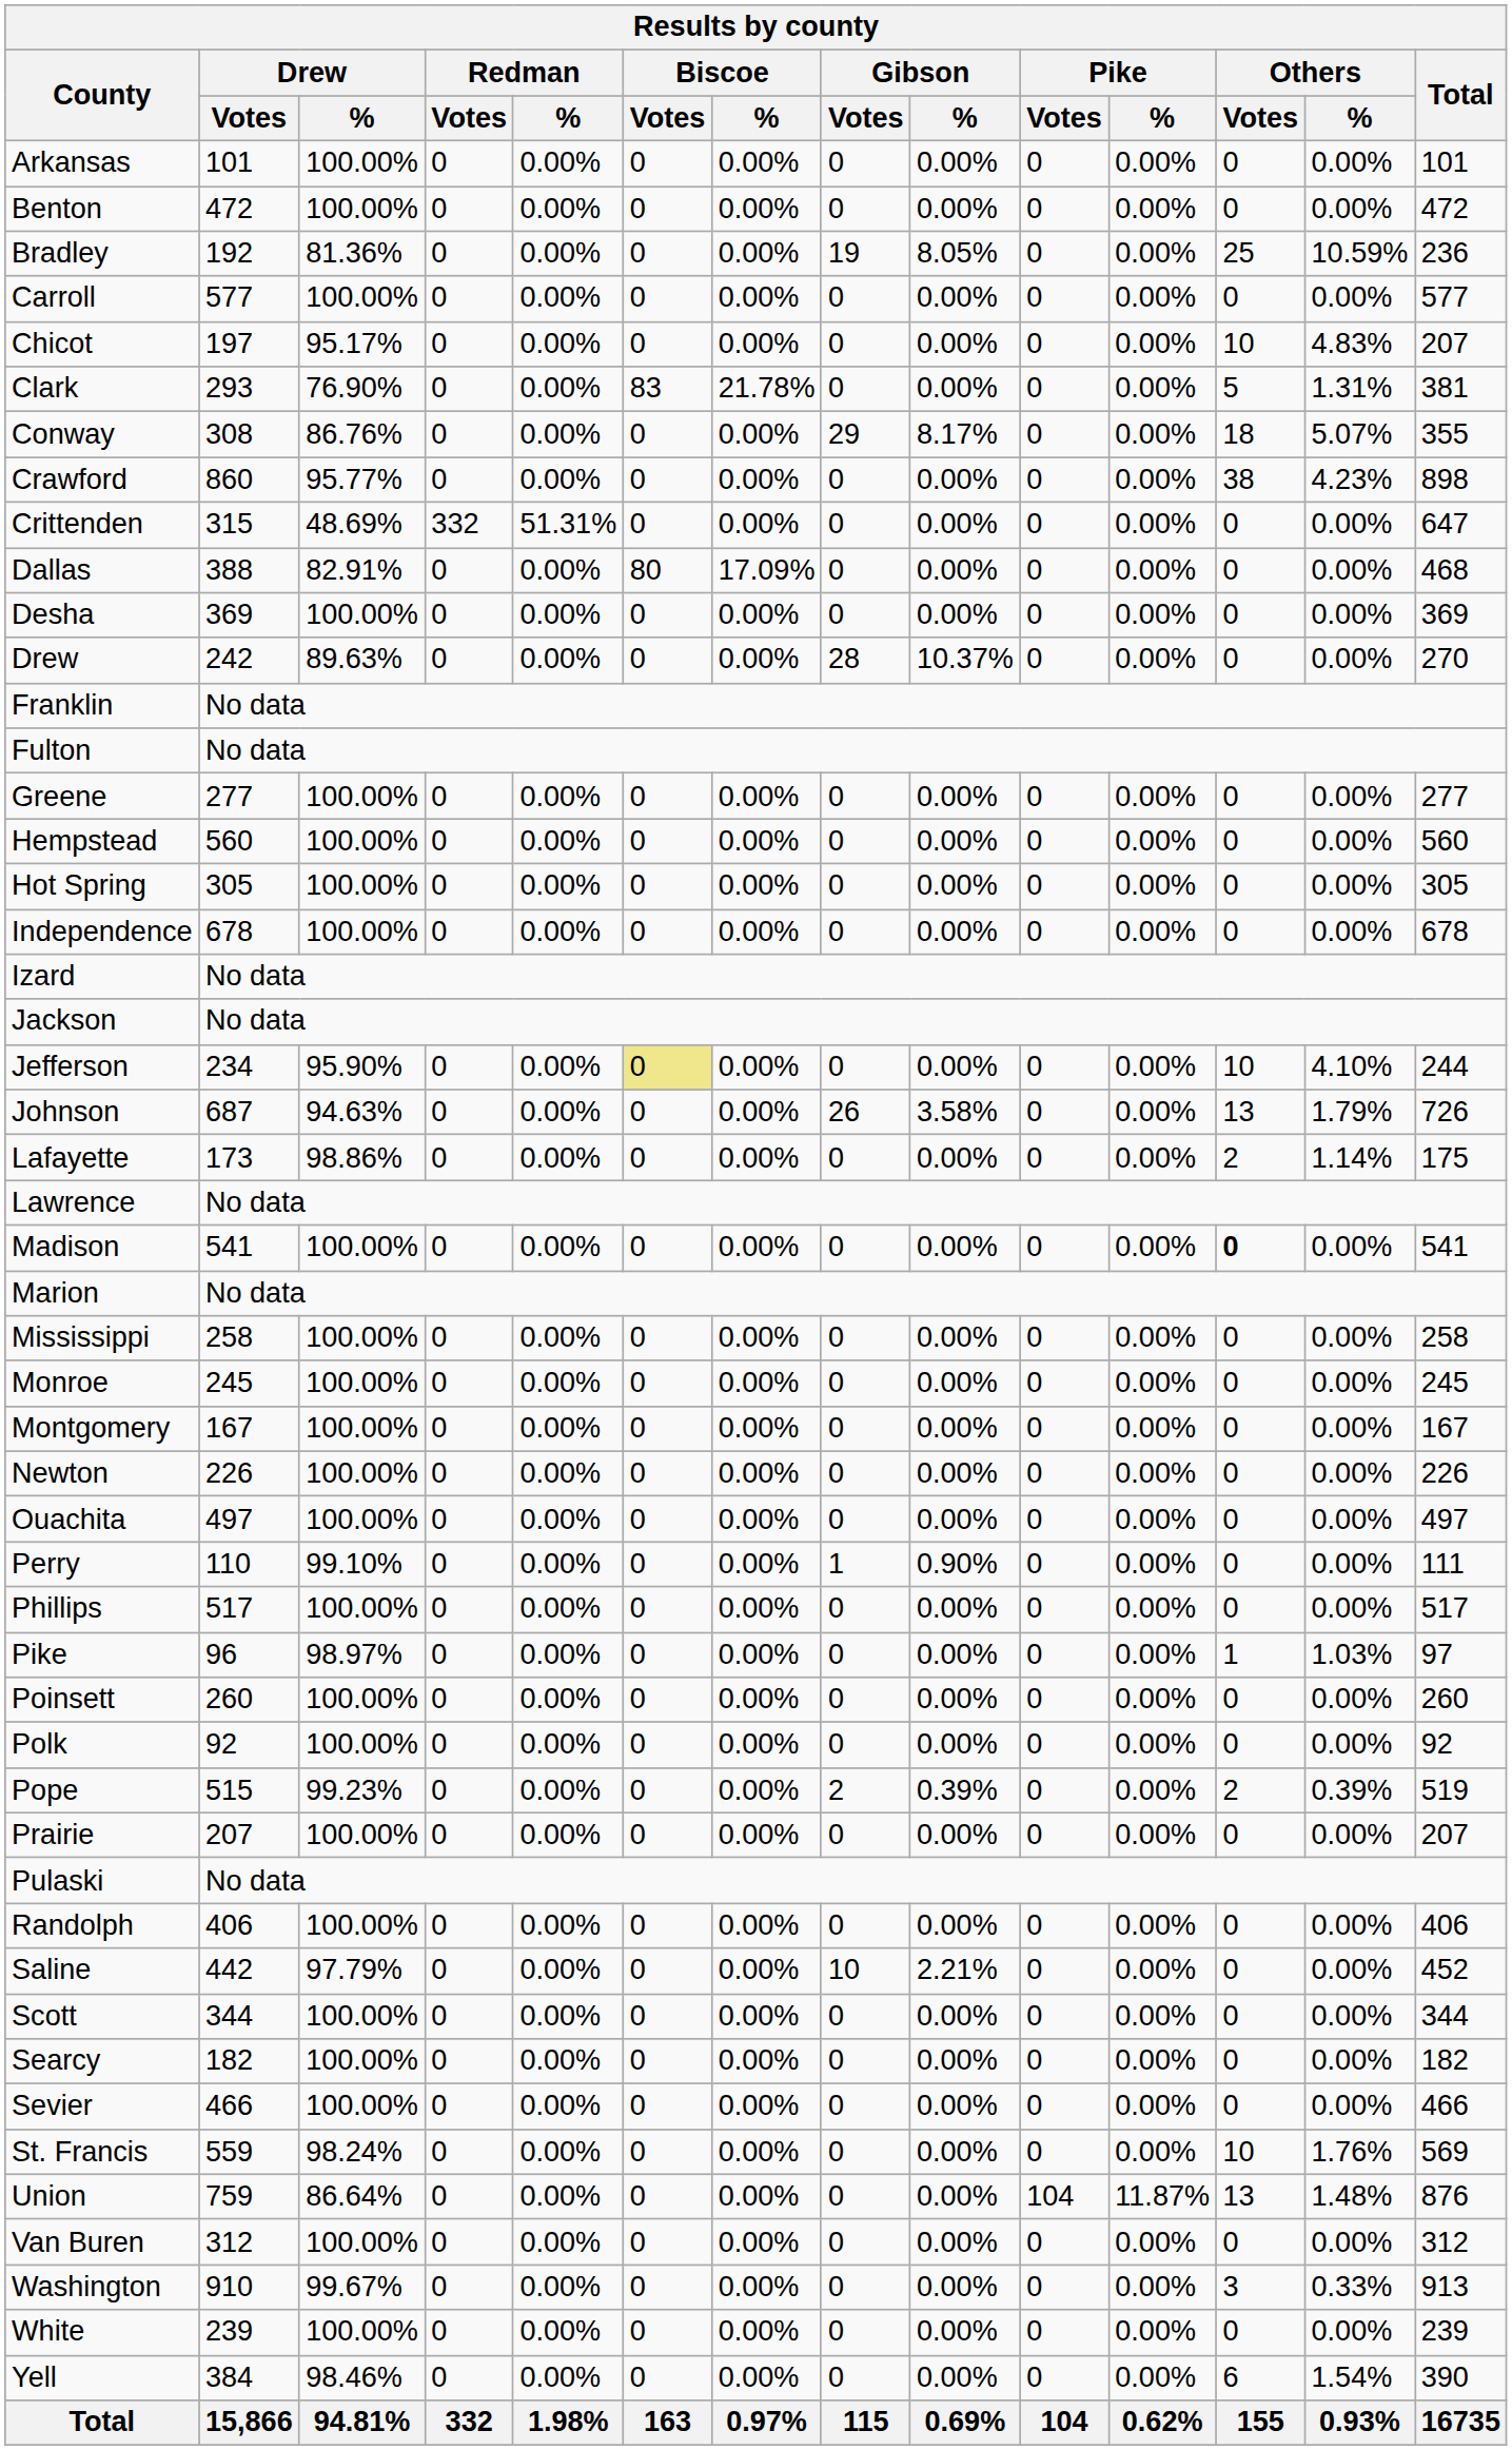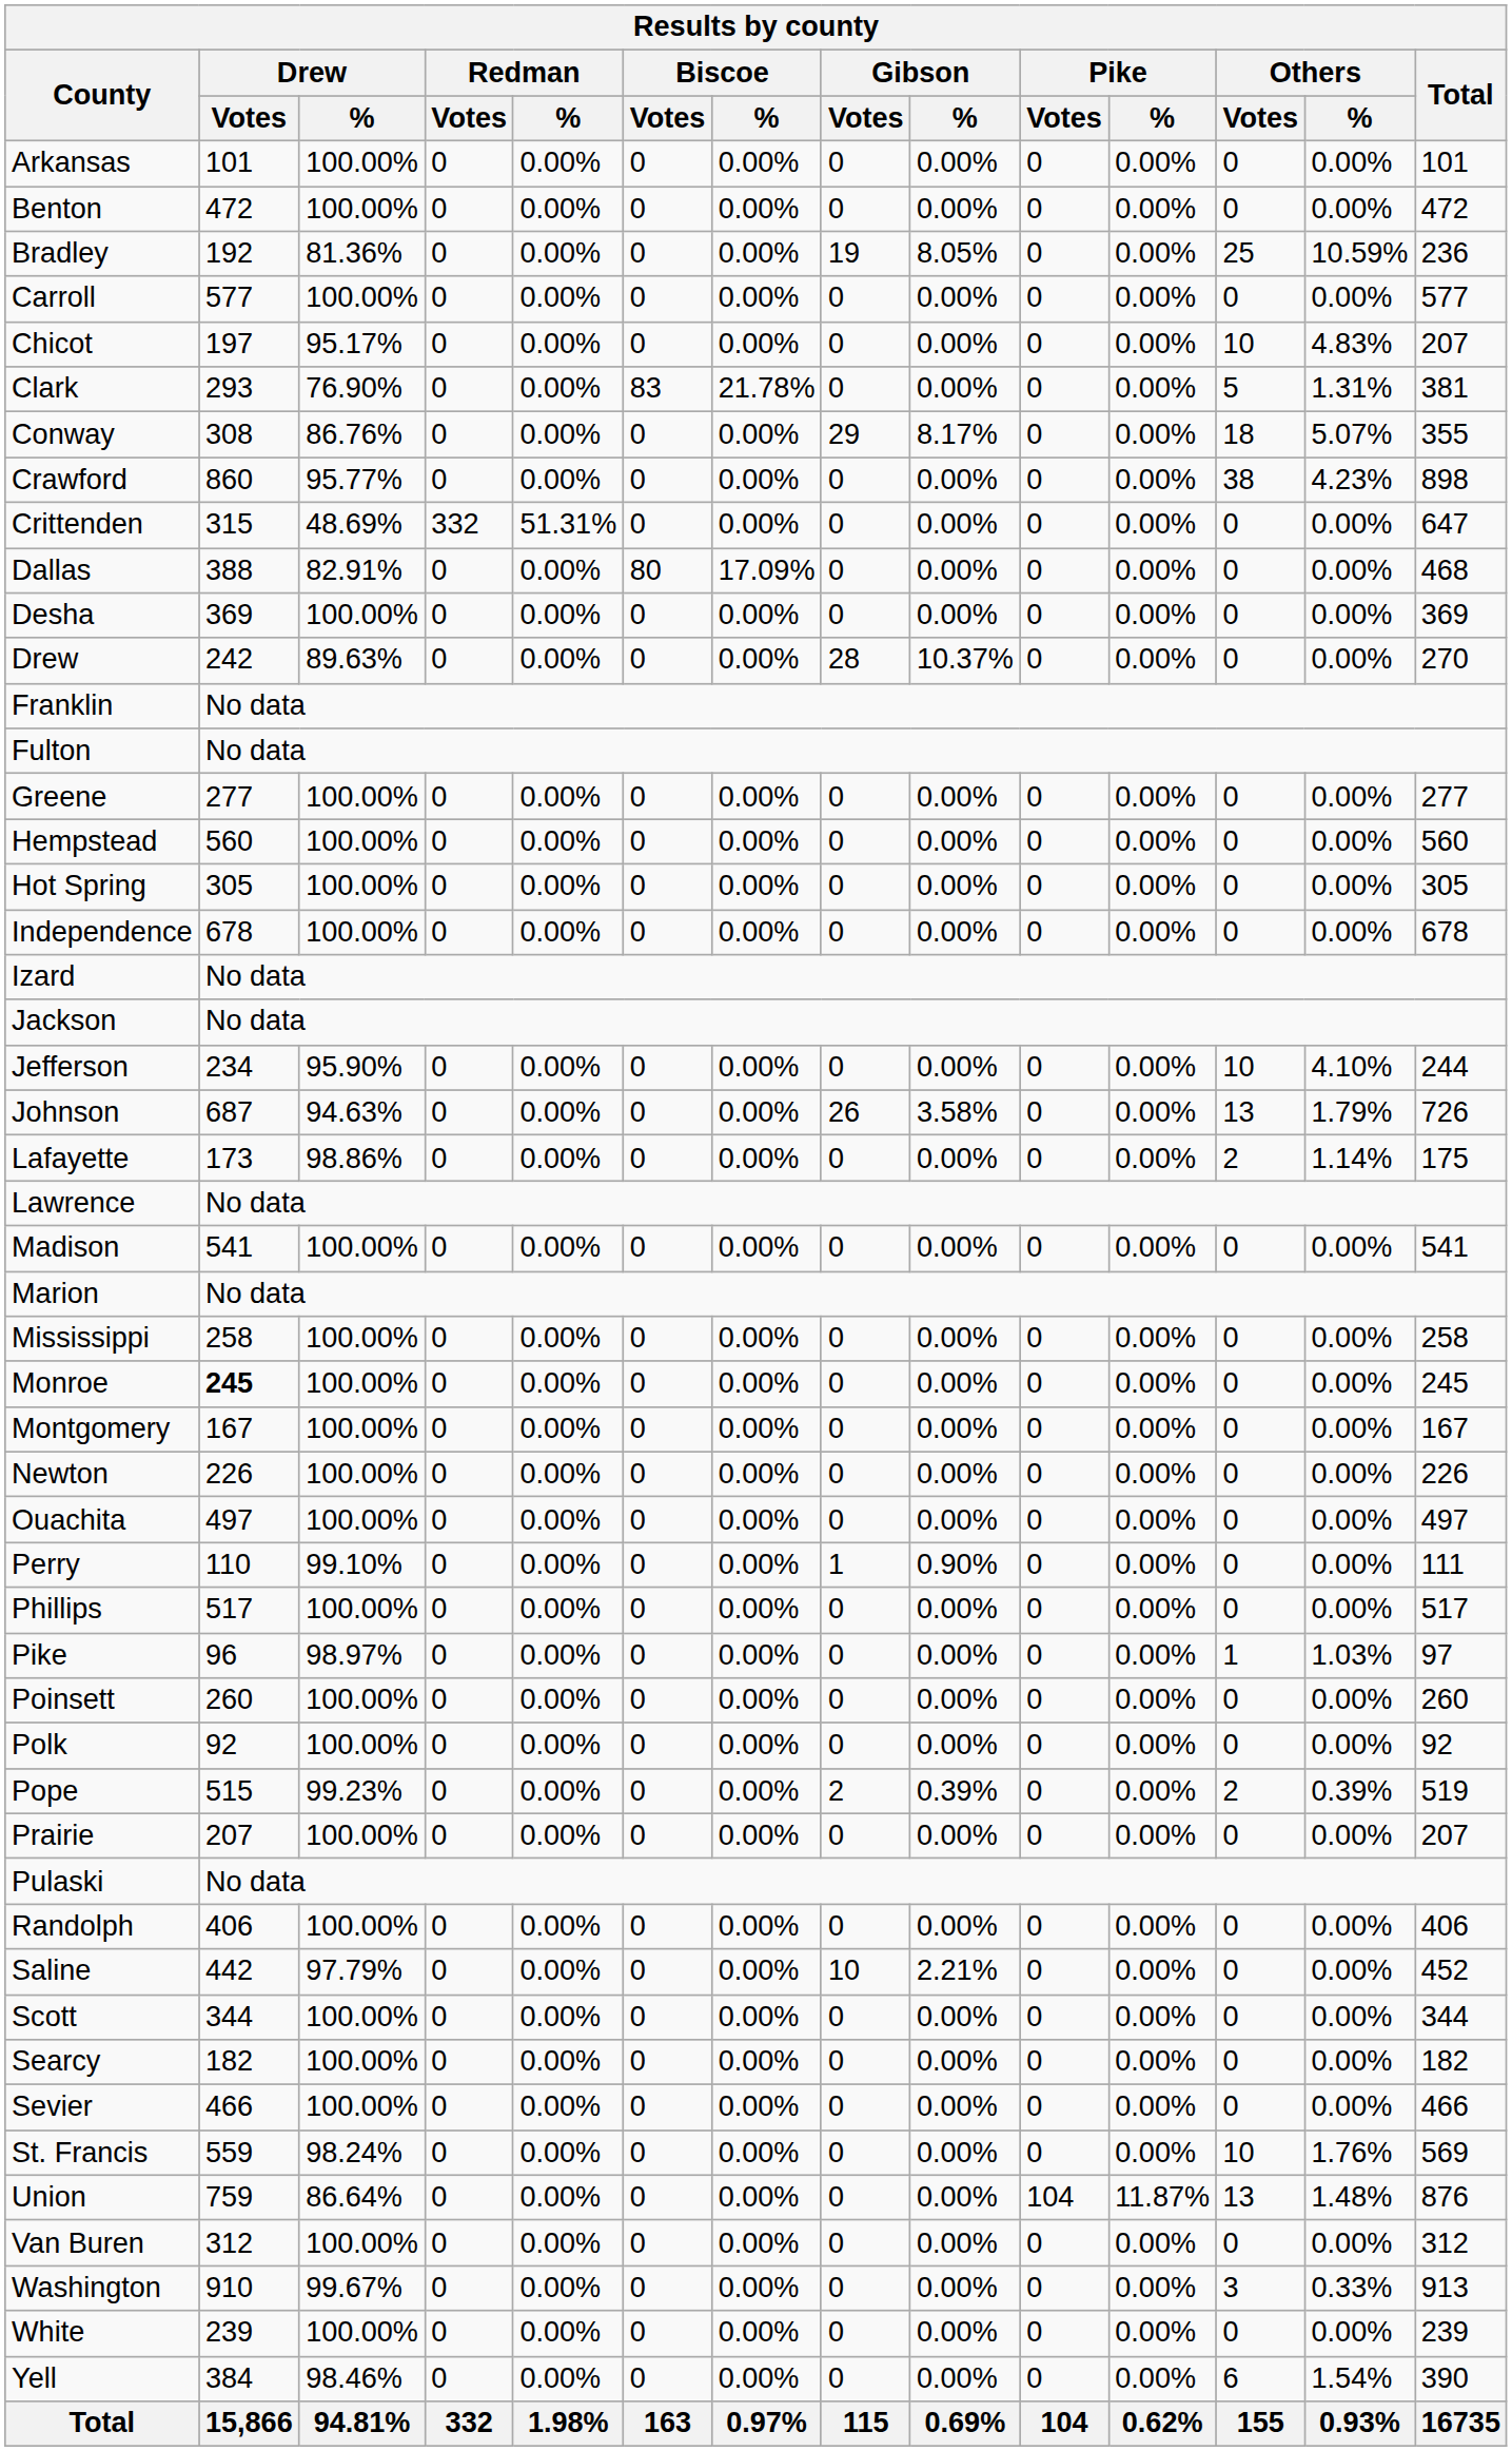Jefferson | Biscoe / Votes: khaki background -> no background
Madison | Others / Votes: bold -> normal
Monroe | Drew / Votes: normal -> bold
